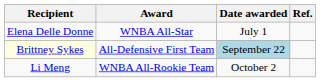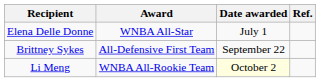row 3 | Recipient: lightyellow background -> no background
row 3 | Date awarded: lightblue background -> no background
row 4 | Date awarded: no background -> lightyellow background
